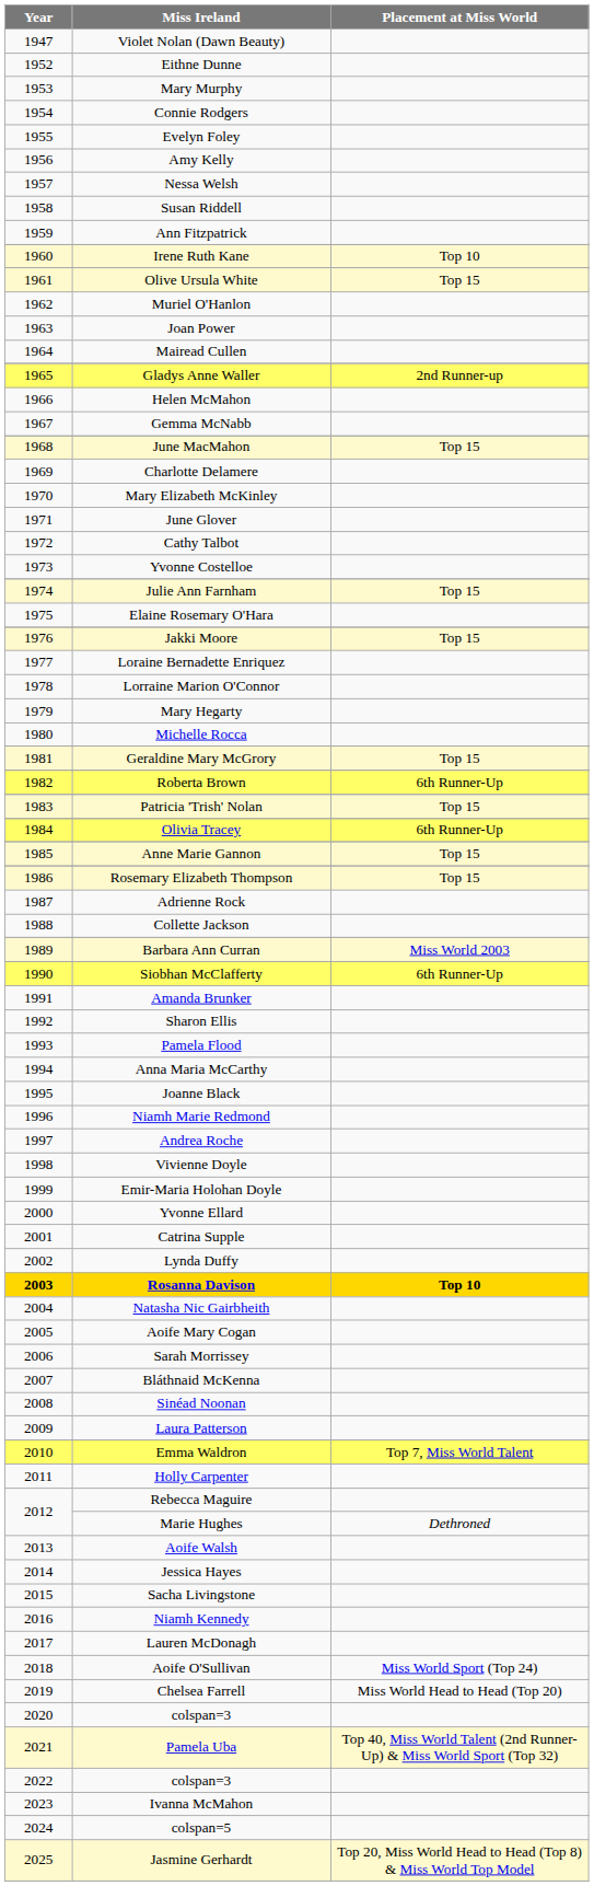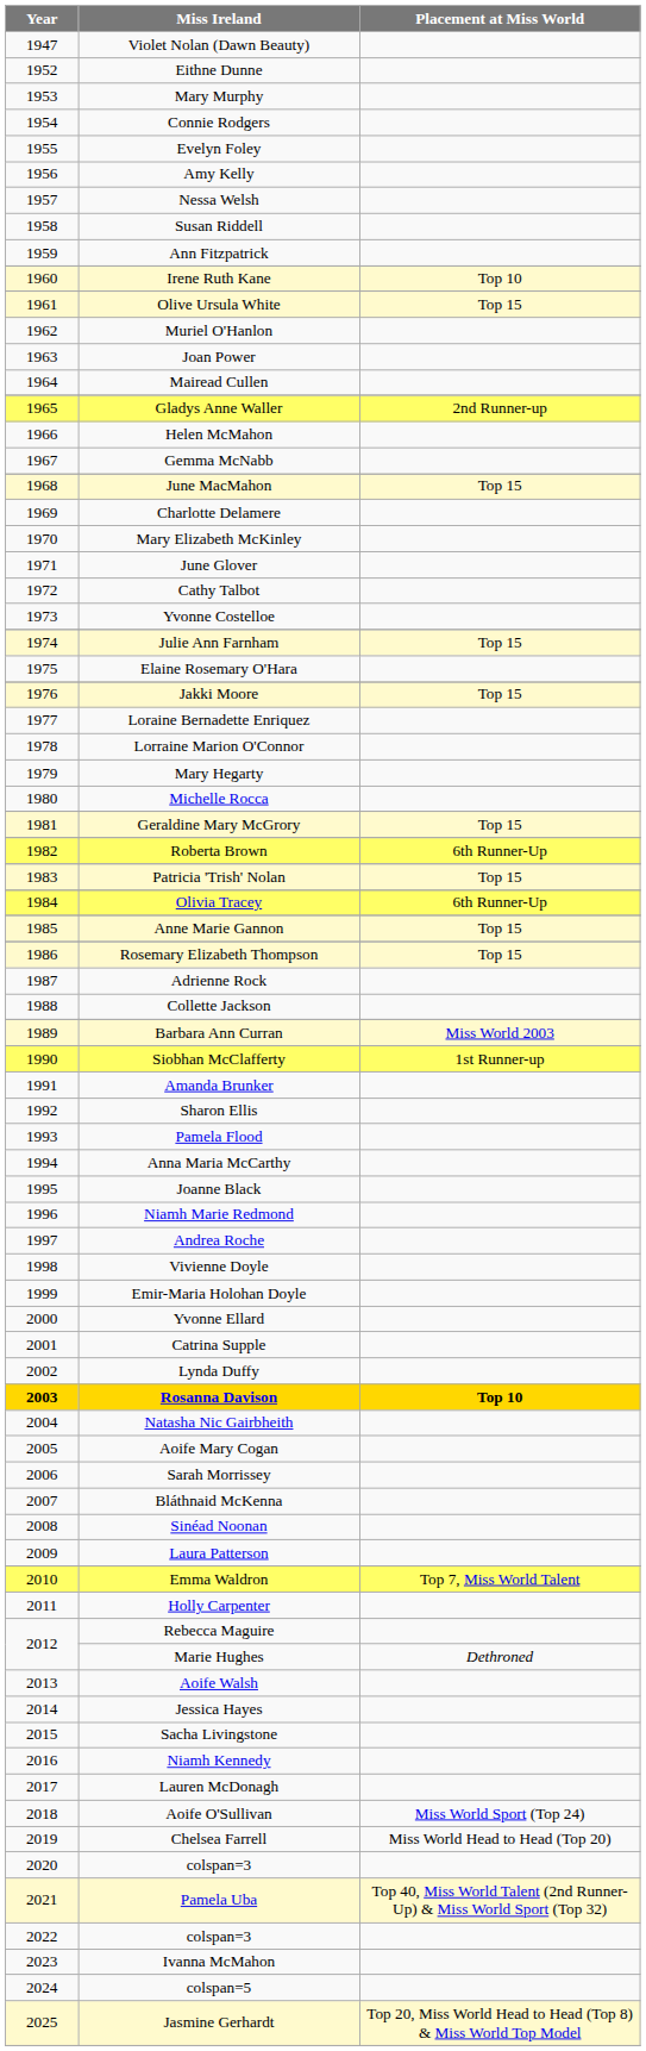Siobhan McClafferty | Placement at Miss World: 6th Runner-Up -> 1st Runner-up
